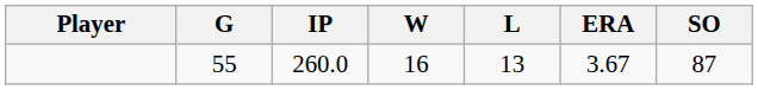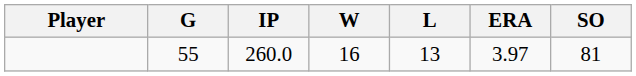row 2 | ERA: 3.67 -> 3.97
row 2 | SO: 87 -> 81
